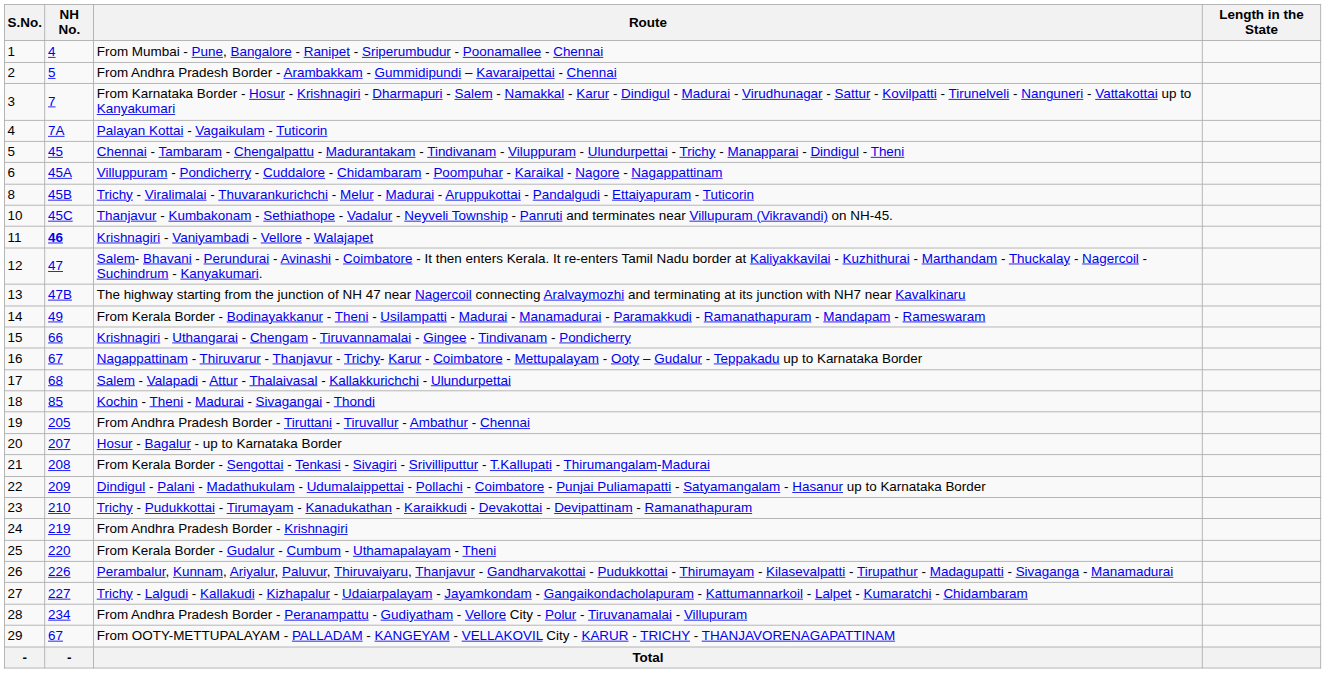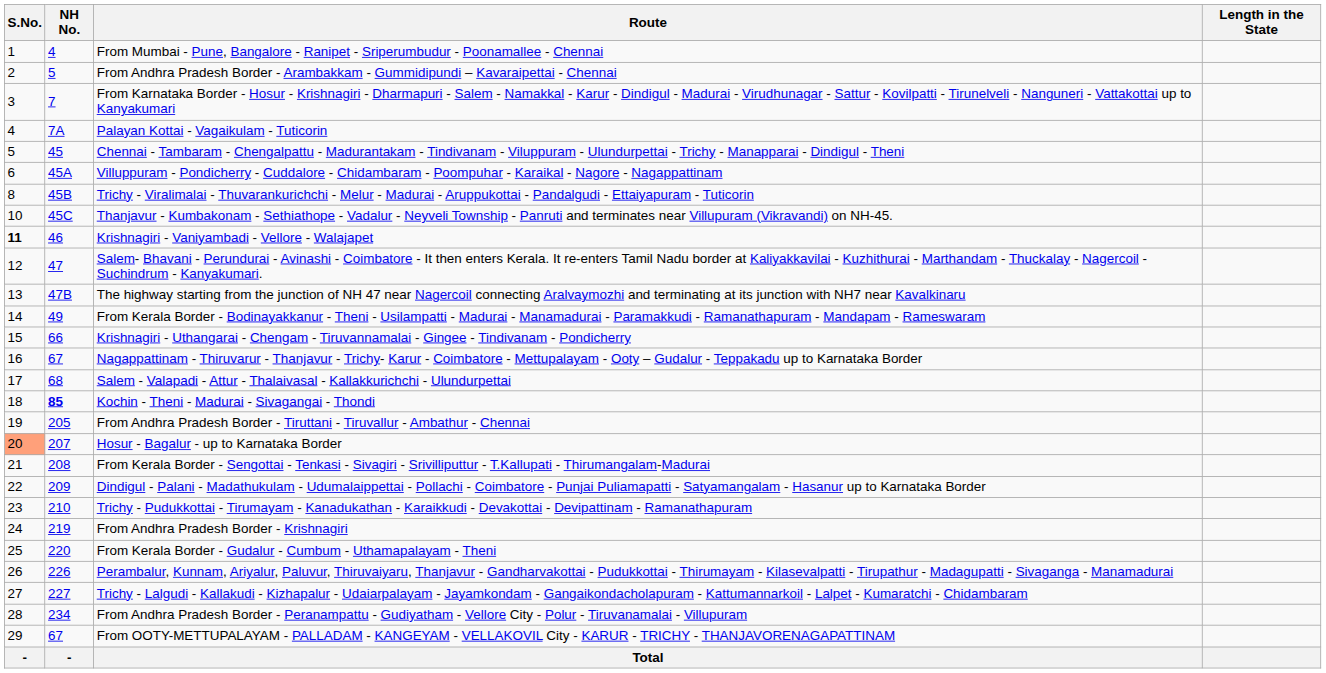Krishnagiri - Vaniyambadi - Vellore - Walajapet | S.No.: normal -> bold
Krishnagiri - Vaniyambadi - Vellore - Walajapet | NH No.: bold -> normal
Kochin - Theni - Madurai - Sivagangai - Thondi | NH No.: normal -> bold
Hosur - Bagalur - up to Karnataka Border | S.No.: no background -> lightsalmon background
